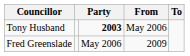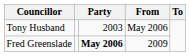Tony Husband | column 3: bold -> normal
Fred Greenslade | column 3: normal -> bold
